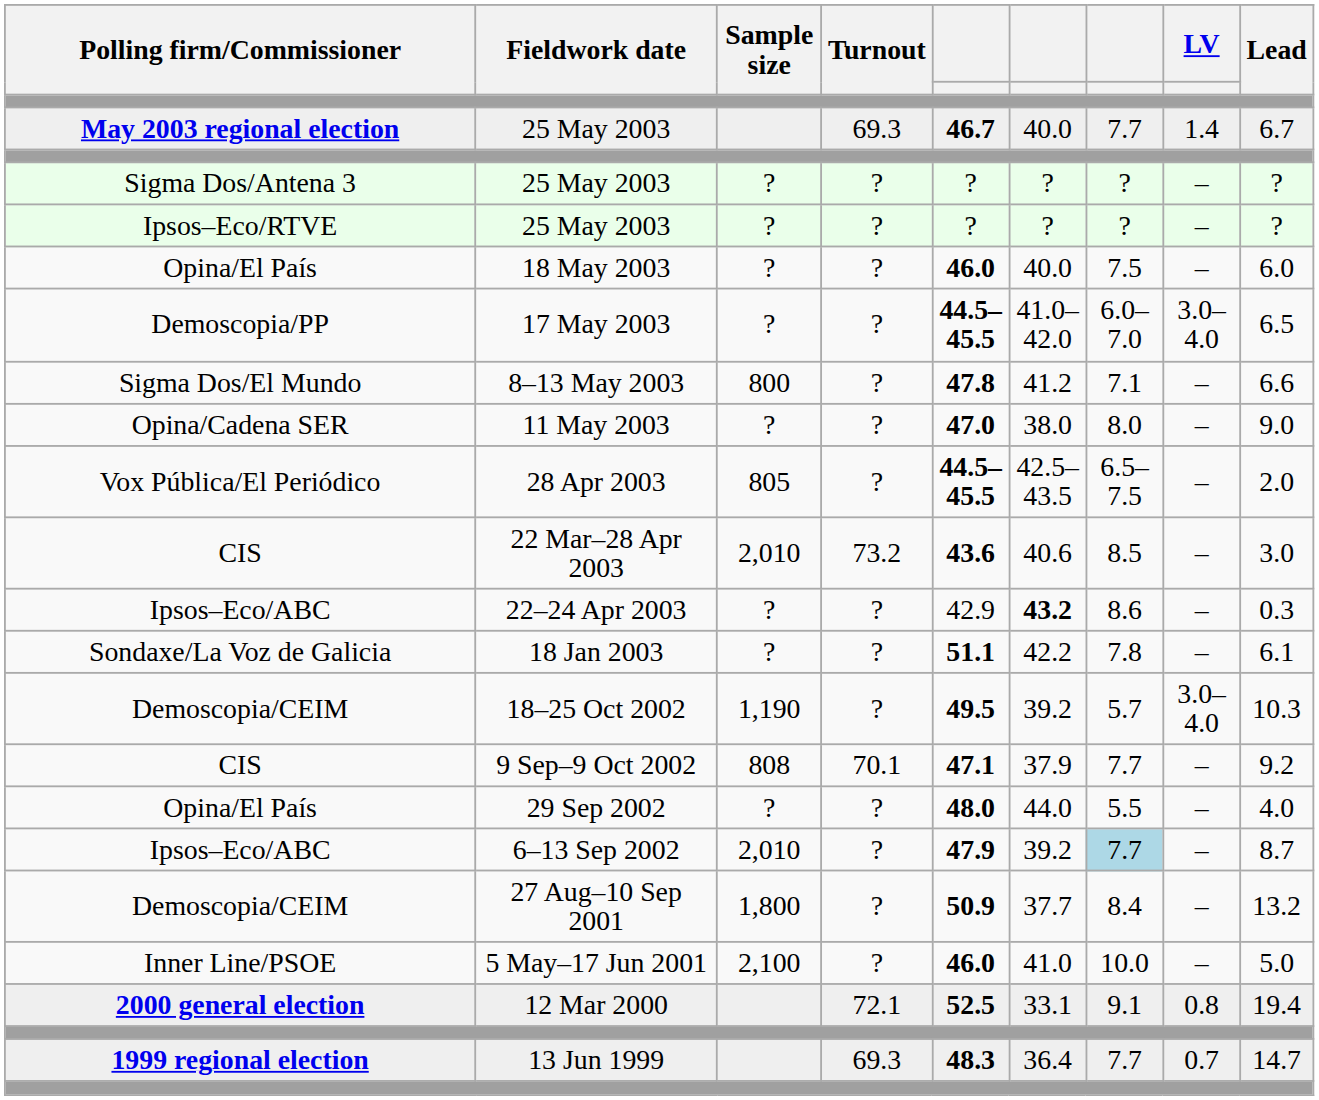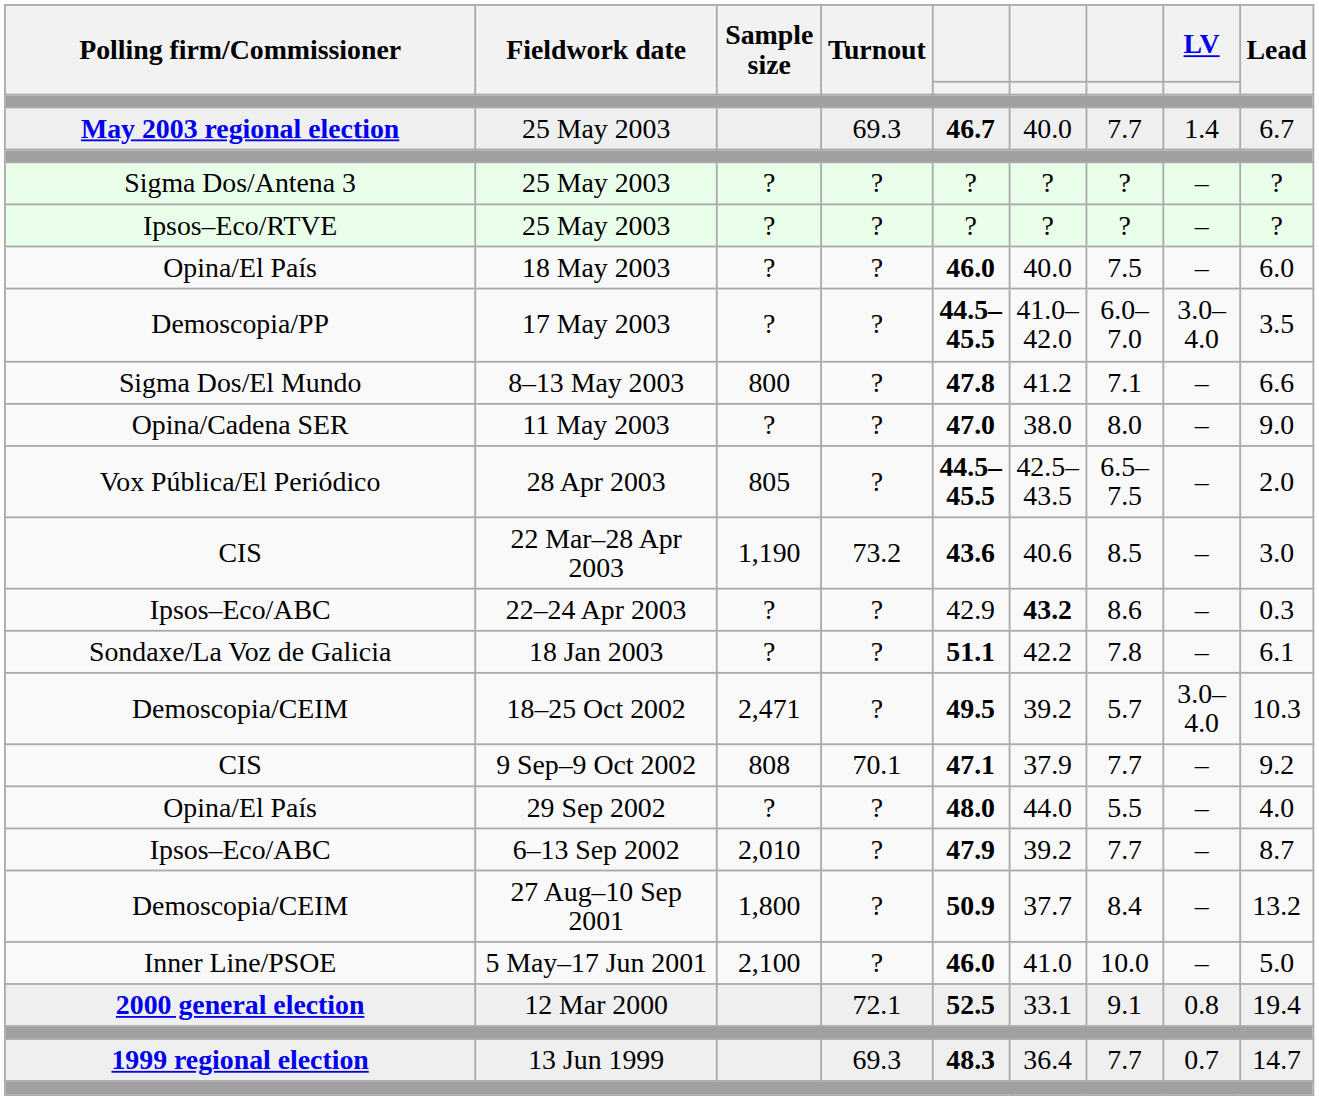17 May 2003 | Lead: 6.5 -> 3.5
22 Mar–28 Apr 2003 | Sample size: 2,010 -> 1,190
18–25 Oct 2002 | Sample size: 1,190 -> 2,471
6–13 Sep 2002 | column 7: lightblue background -> no background
